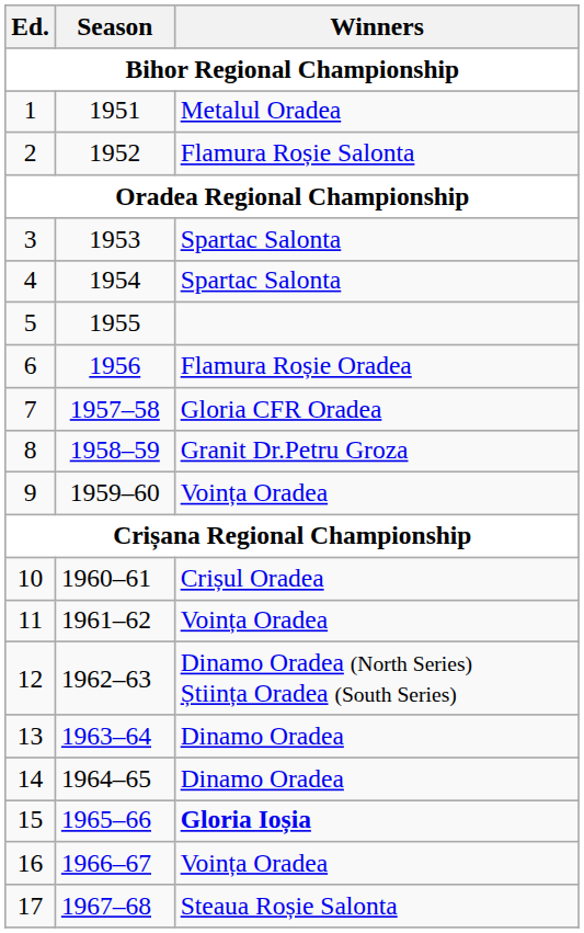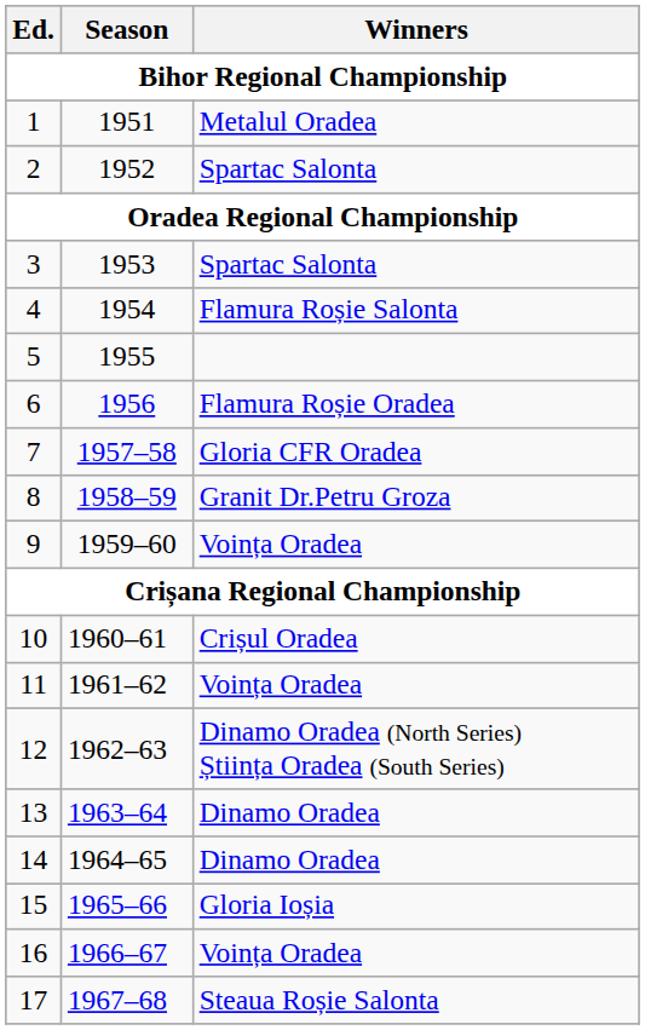2 | Winners: Flamura Roșie Salonta -> Spartac Salonta
4 | Winners: Spartac Salonta -> Flamura Roșie Salonta
15 | Winners: bold -> normal
